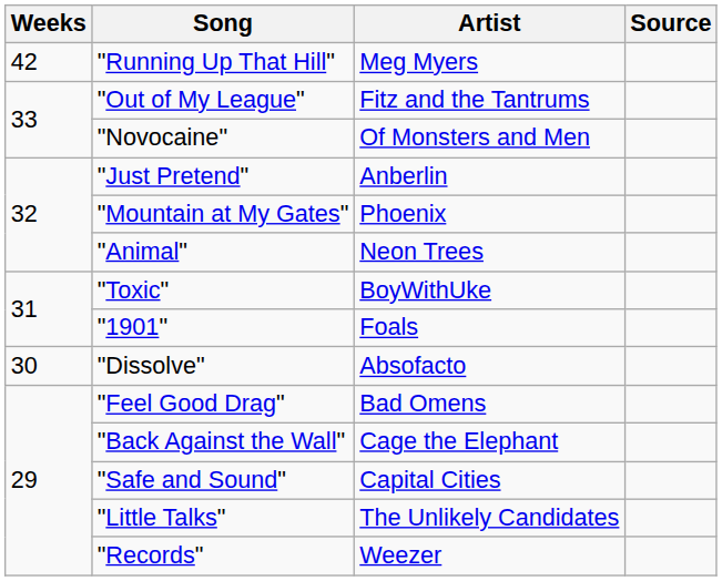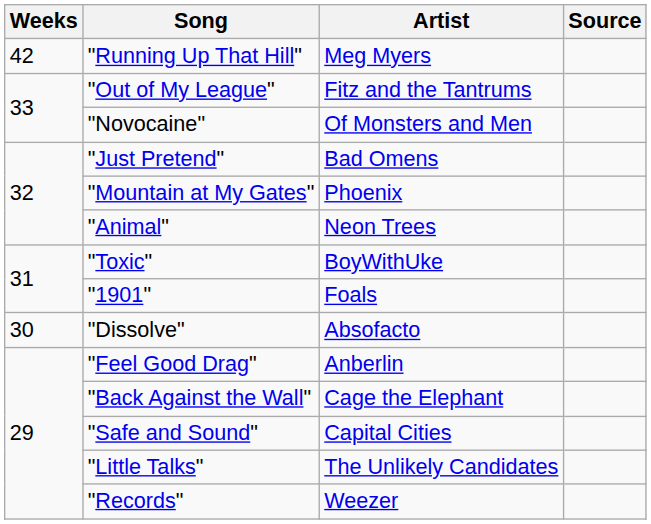"Just Pretend" | Artist: Anberlin -> Bad Omens
"Feel Good Drag" | Artist: Bad Omens -> Anberlin
